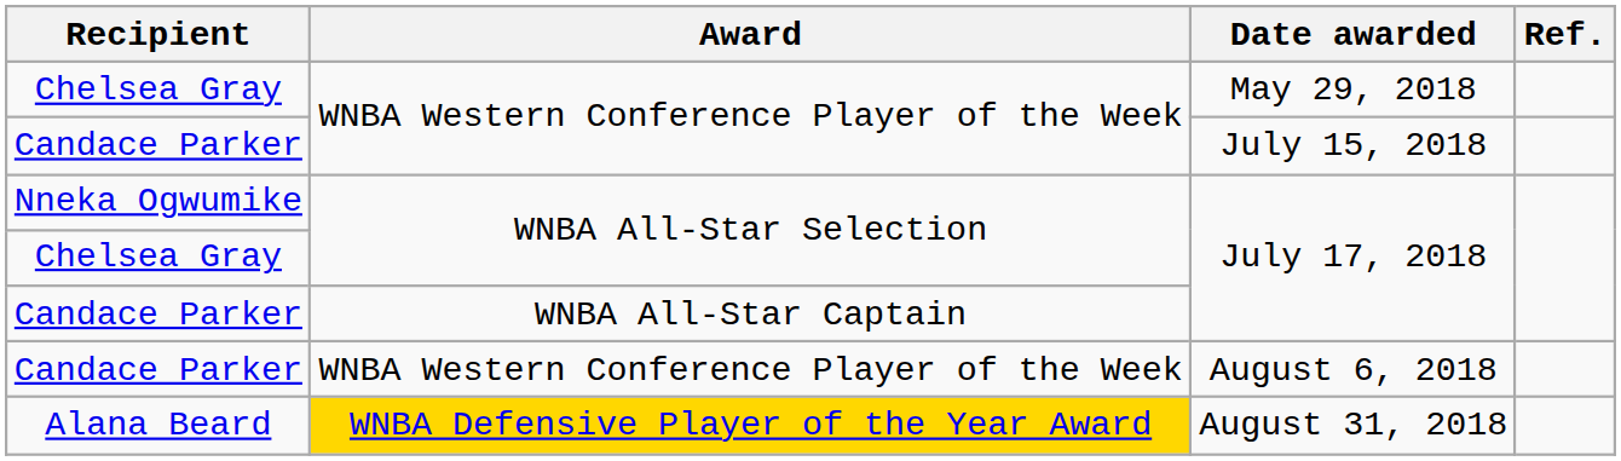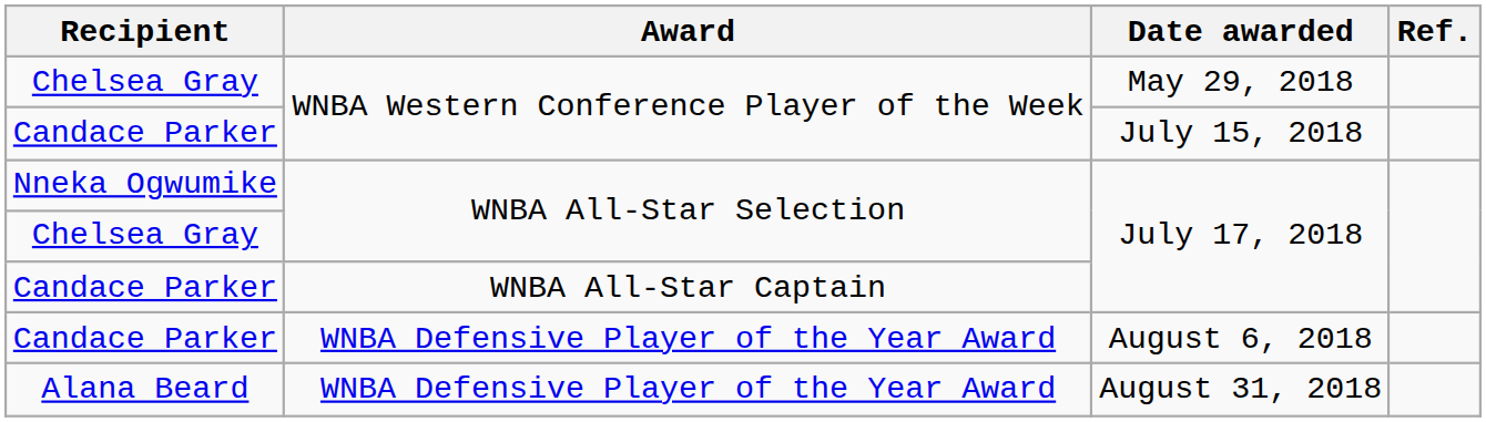August 6, 2018 | Award: WNBA Western Conference Player of the Week -> WNBA Defensive Player of the Year Award
August 31, 2018 | Award: gold background -> no background
